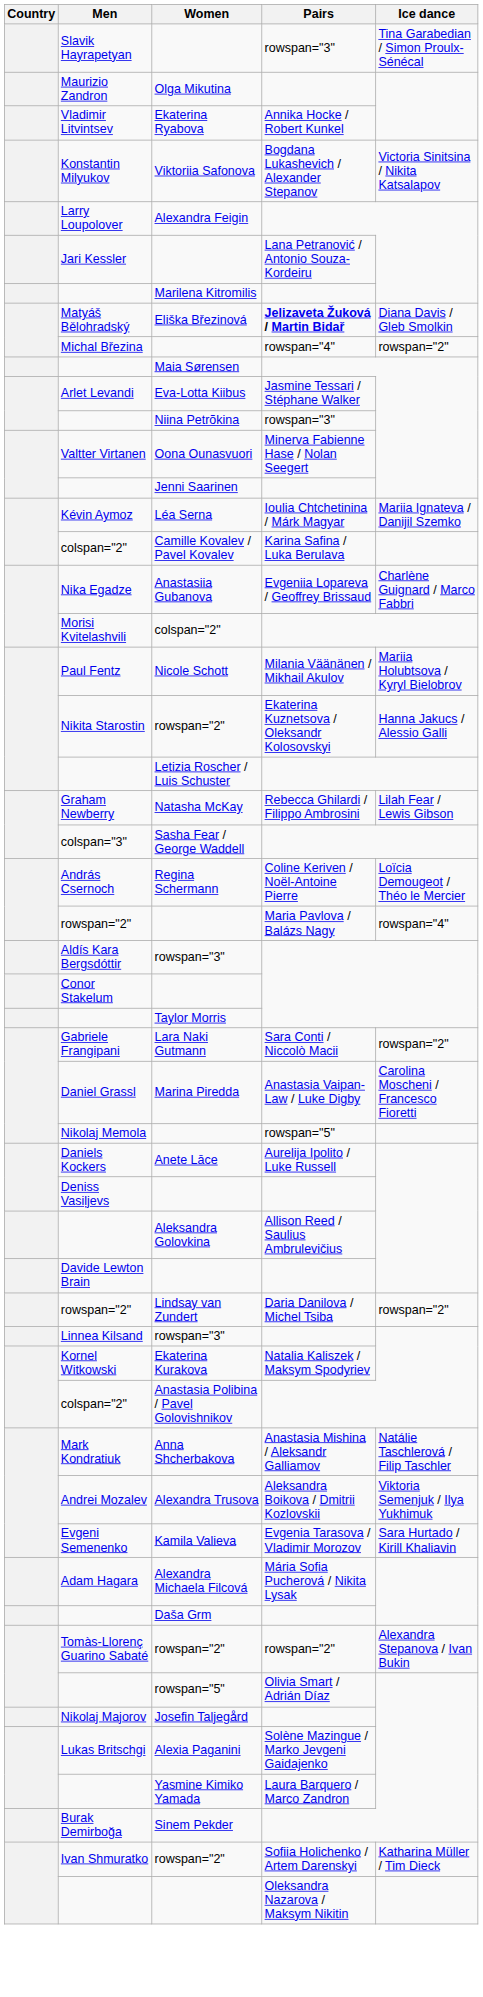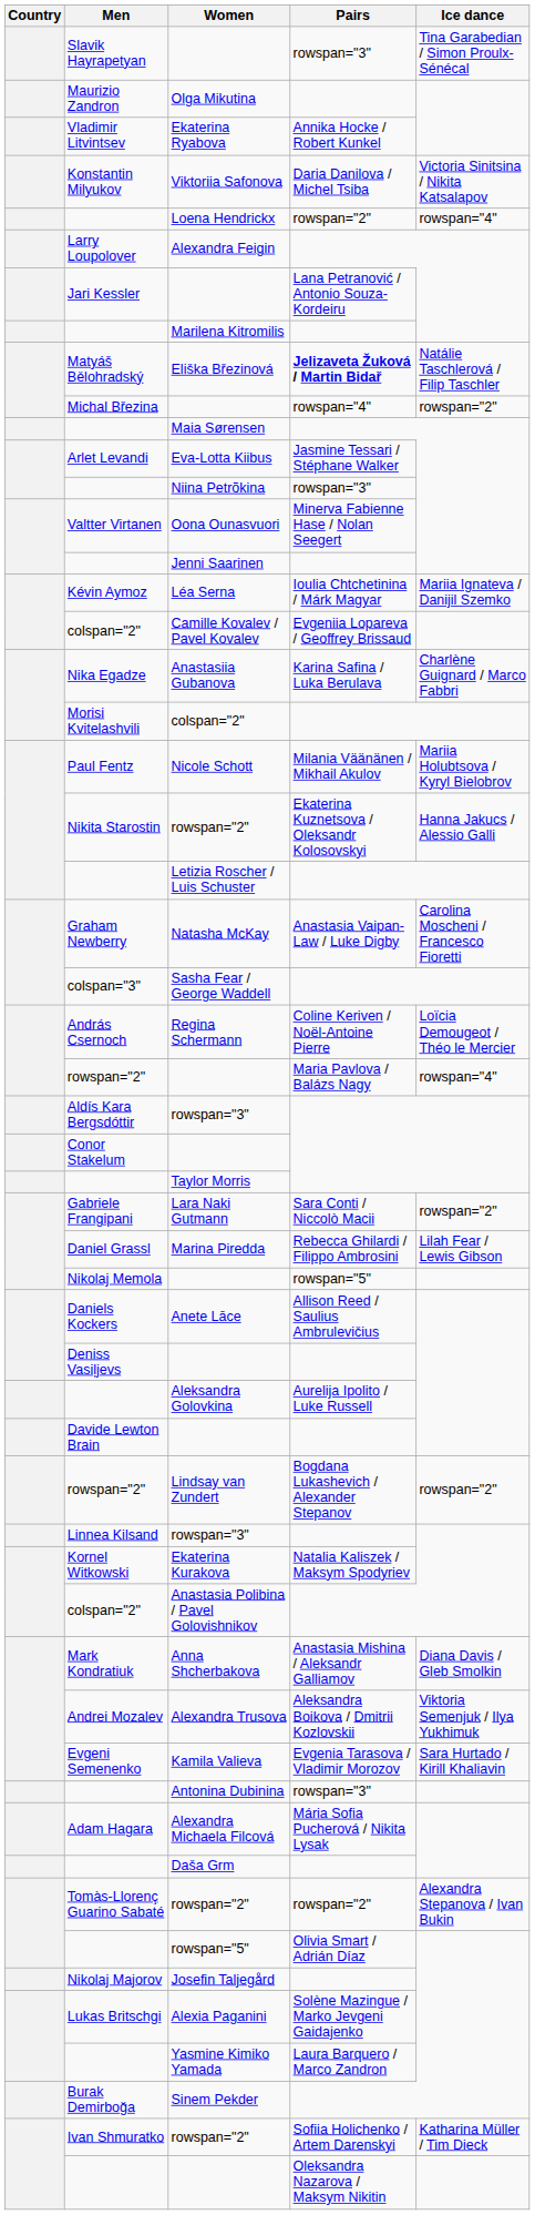Viktoriia Safonova | Pairs: Bogdana Lukashevich / Alexander Stepanov -> Daria Danilova / Michel Tsiba
+ row: Loena Hendrickx | rowspan="2" | rowspan="4"
Eliška Březinová | Ice dance: Diana Davis / Gleb Smolkin -> Natálie Taschlerová / Filip Taschler
Camille Kovalev / Pavel Kovalev | Pairs: Karina Safina / Luka Berulava -> Evgeniia Lopareva / Geoffrey Brissaud
Anastasiia Gubanova | Pairs: Evgeniia Lopareva / Geoffrey Brissaud -> Karina Safina / Luka Berulava
Natasha McKay | Pairs: Rebecca Ghilardi / Filippo Ambrosini -> Anastasia Vaipan-Law / Luke Digby
Natasha McKay | Ice dance: Lilah Fear / Lewis Gibson -> Carolina Moscheni / Francesco Fioretti
Marina Piredda | Pairs: Anastasia Vaipan-Law / Luke Digby -> Rebecca Ghilardi / Filippo Ambrosini
Marina Piredda | Ice dance: Carolina Moscheni / Francesco Fioretti -> Lilah Fear / Lewis Gibson
Anete Lāce | Pairs: Aurelija Ipolito / Luke Russell -> Allison Reed / Saulius Ambrulevičius
Aleksandra Golovkina | Pairs: Allison Reed / Saulius Ambrulevičius -> Aurelija Ipolito / Luke Russell
Lindsay van Zundert | Pairs: Daria Danilova / Michel Tsiba -> Bogdana Lukashevich / Alexander Stepanov
Anna Shcherbakova | Ice dance: Natálie Taschlerová / Filip Taschler -> Diana Davis / Gleb Smolkin
+ row: Antonina Dubinina | rowspan="3"
